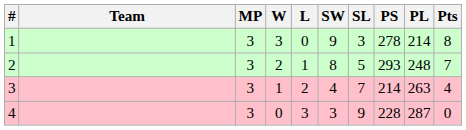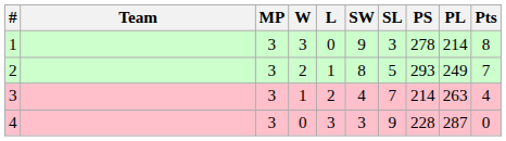row 3 | PL: 248 -> 249
